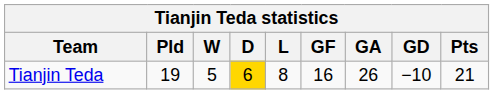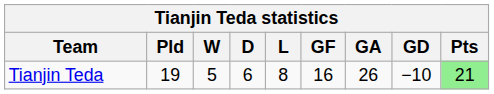Tianjin Teda | D: gold background -> no background
Tianjin Teda | Pts: no background -> lightgreen background
